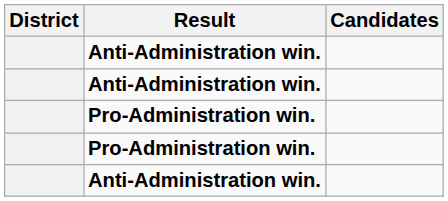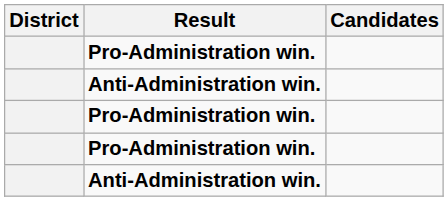row 2 | Result: Anti-Administration win. -> Pro-Administration win.
